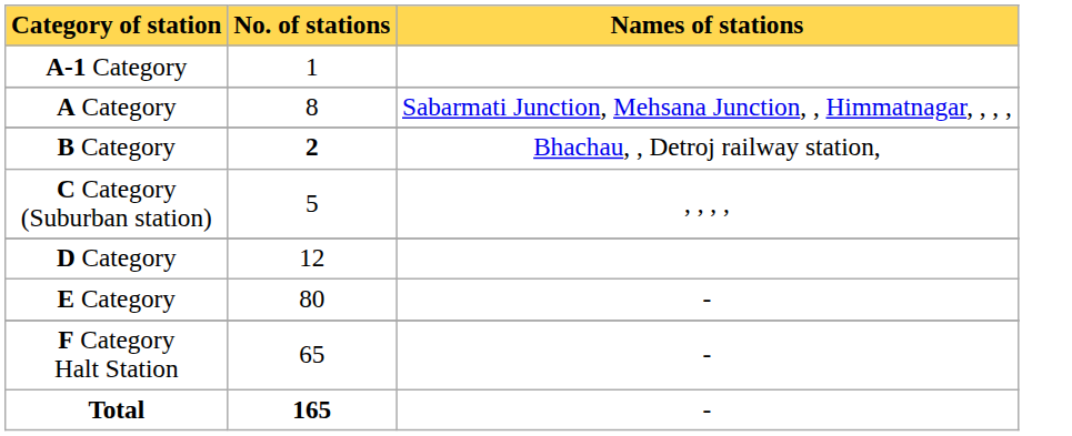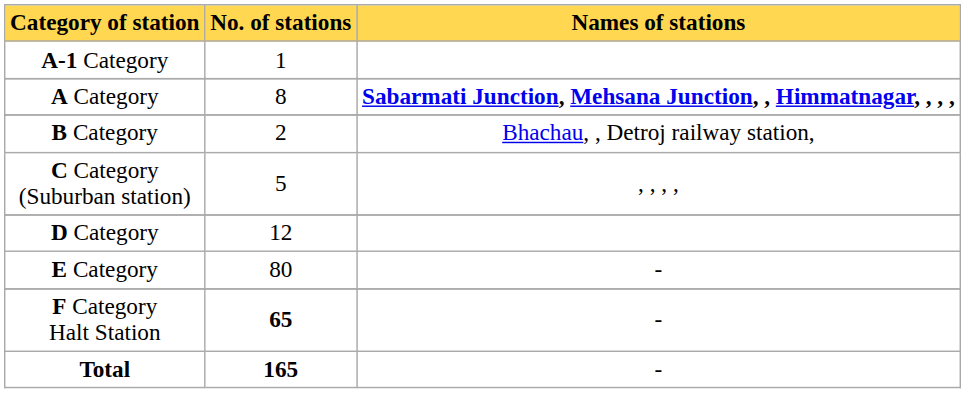A Category | Names of stations: normal -> bold
B Category | No. of stations: bold -> normal
F Category Halt Station | No. of stations: normal -> bold
